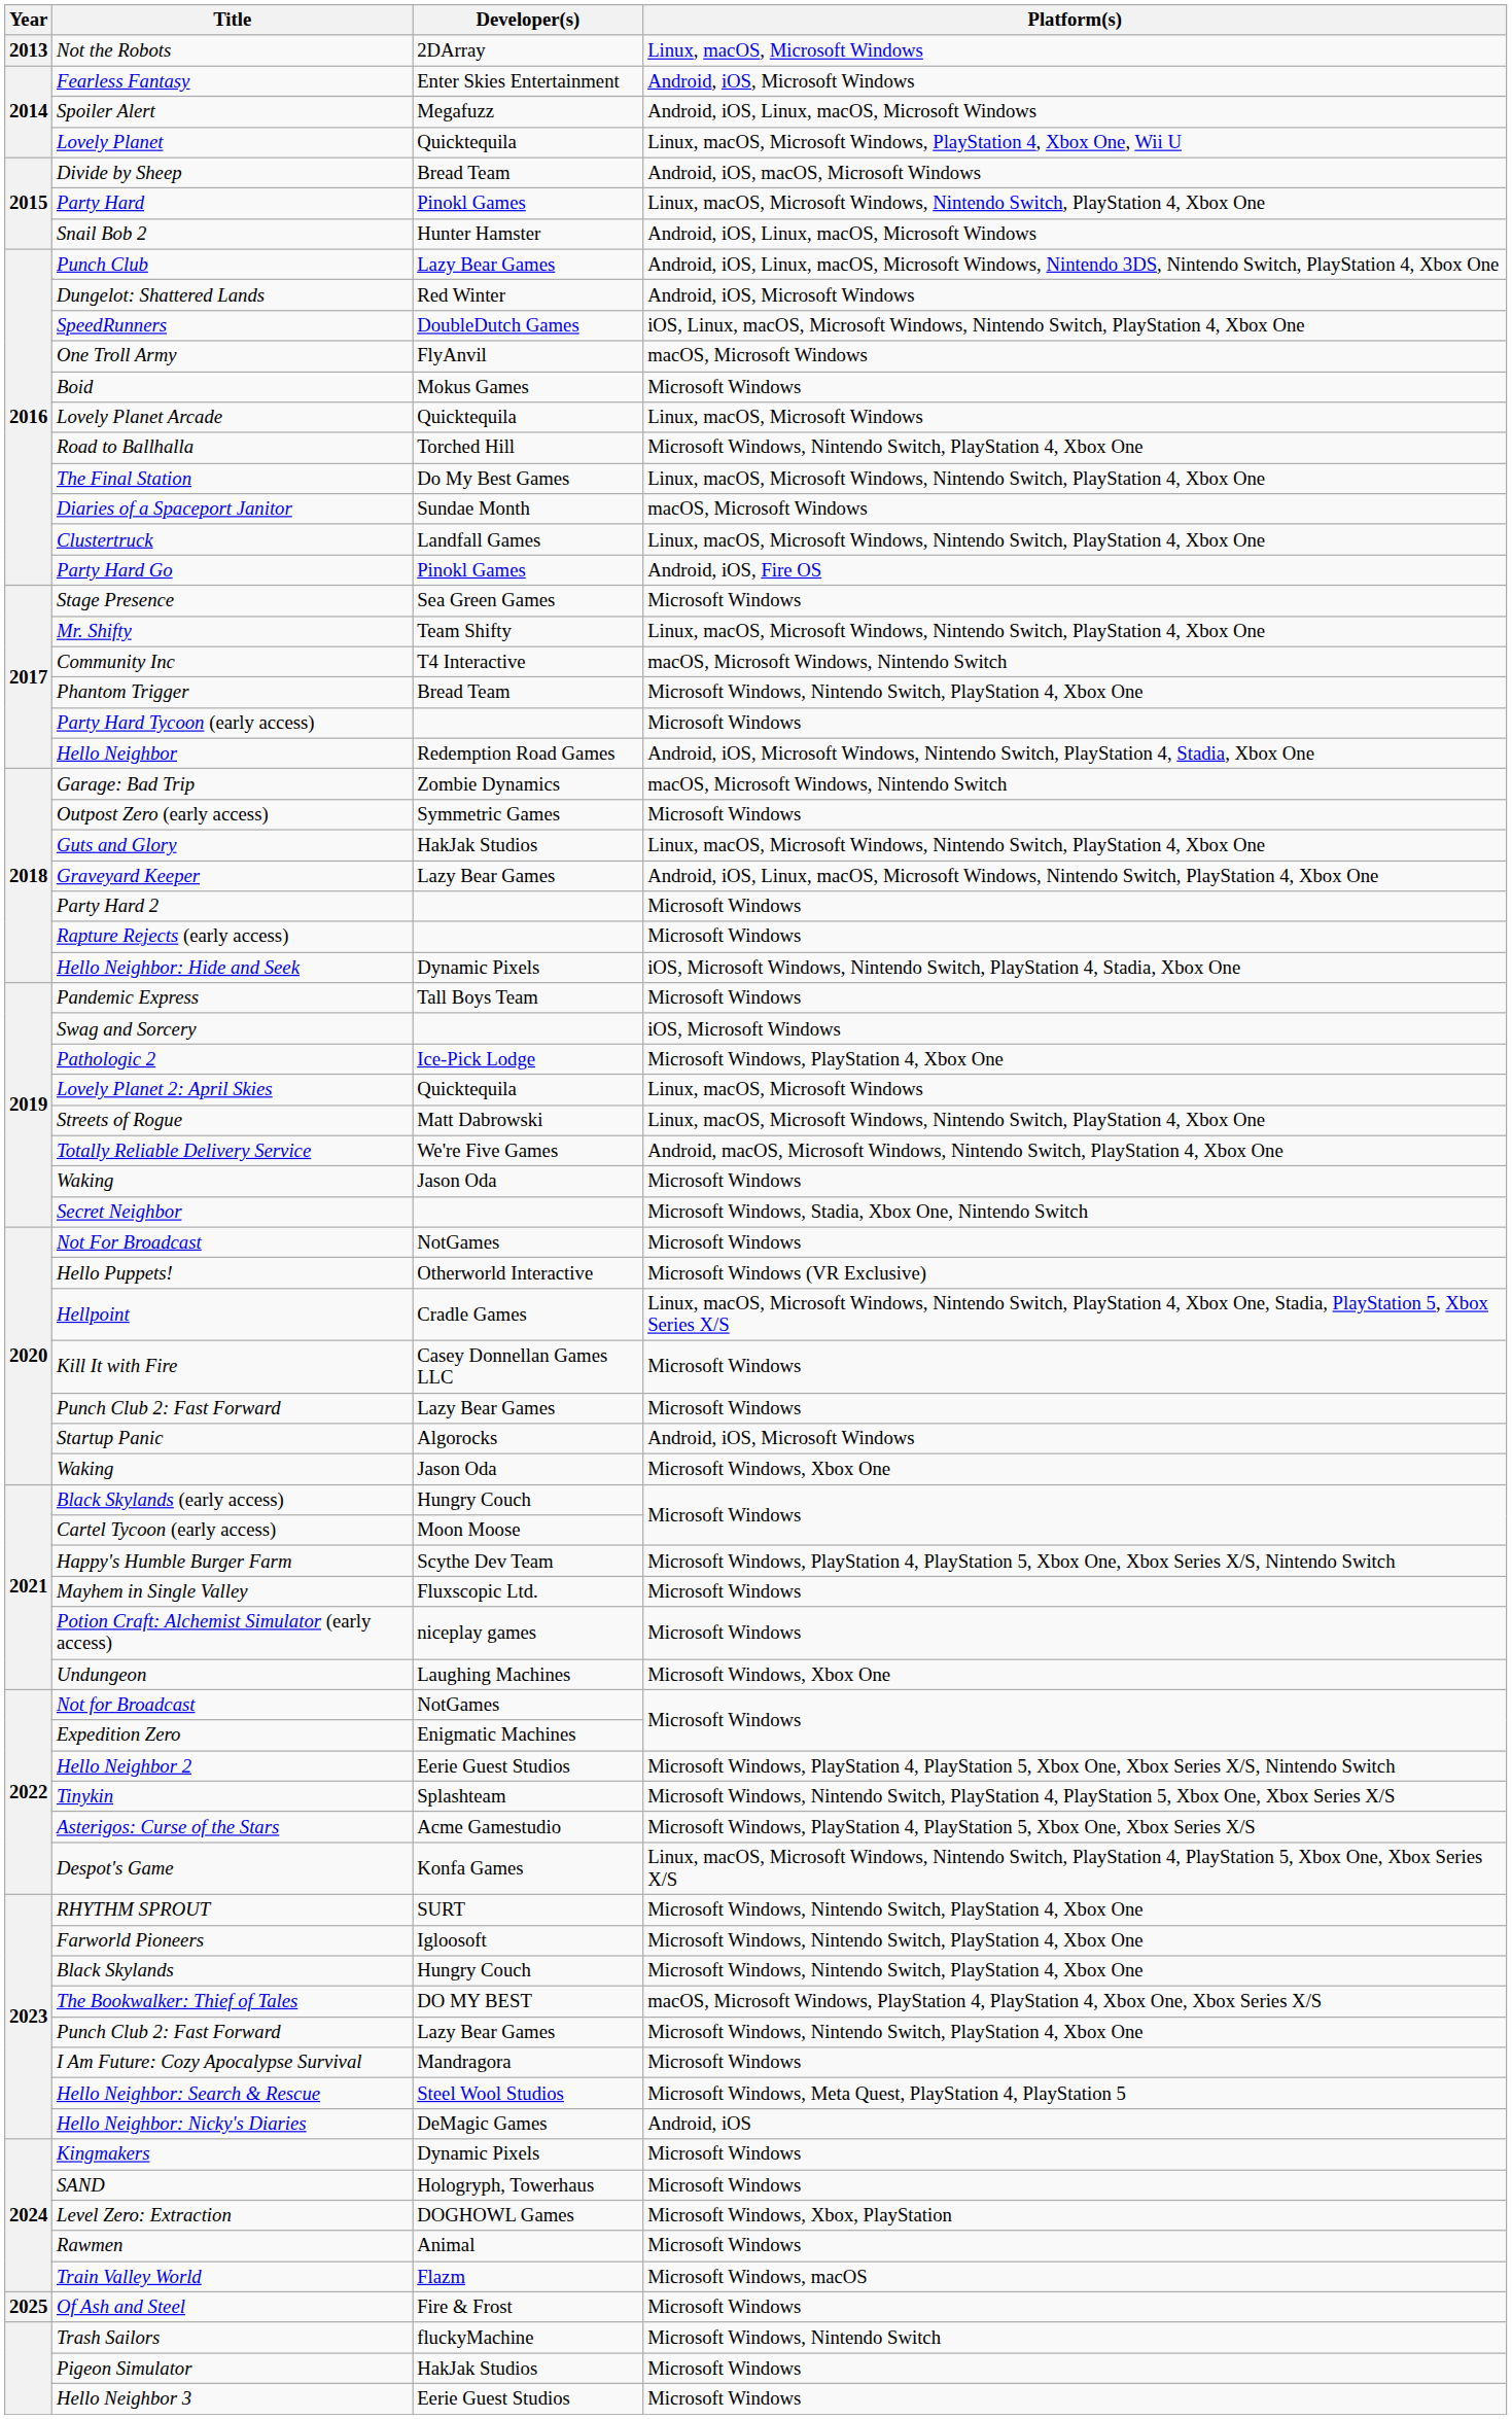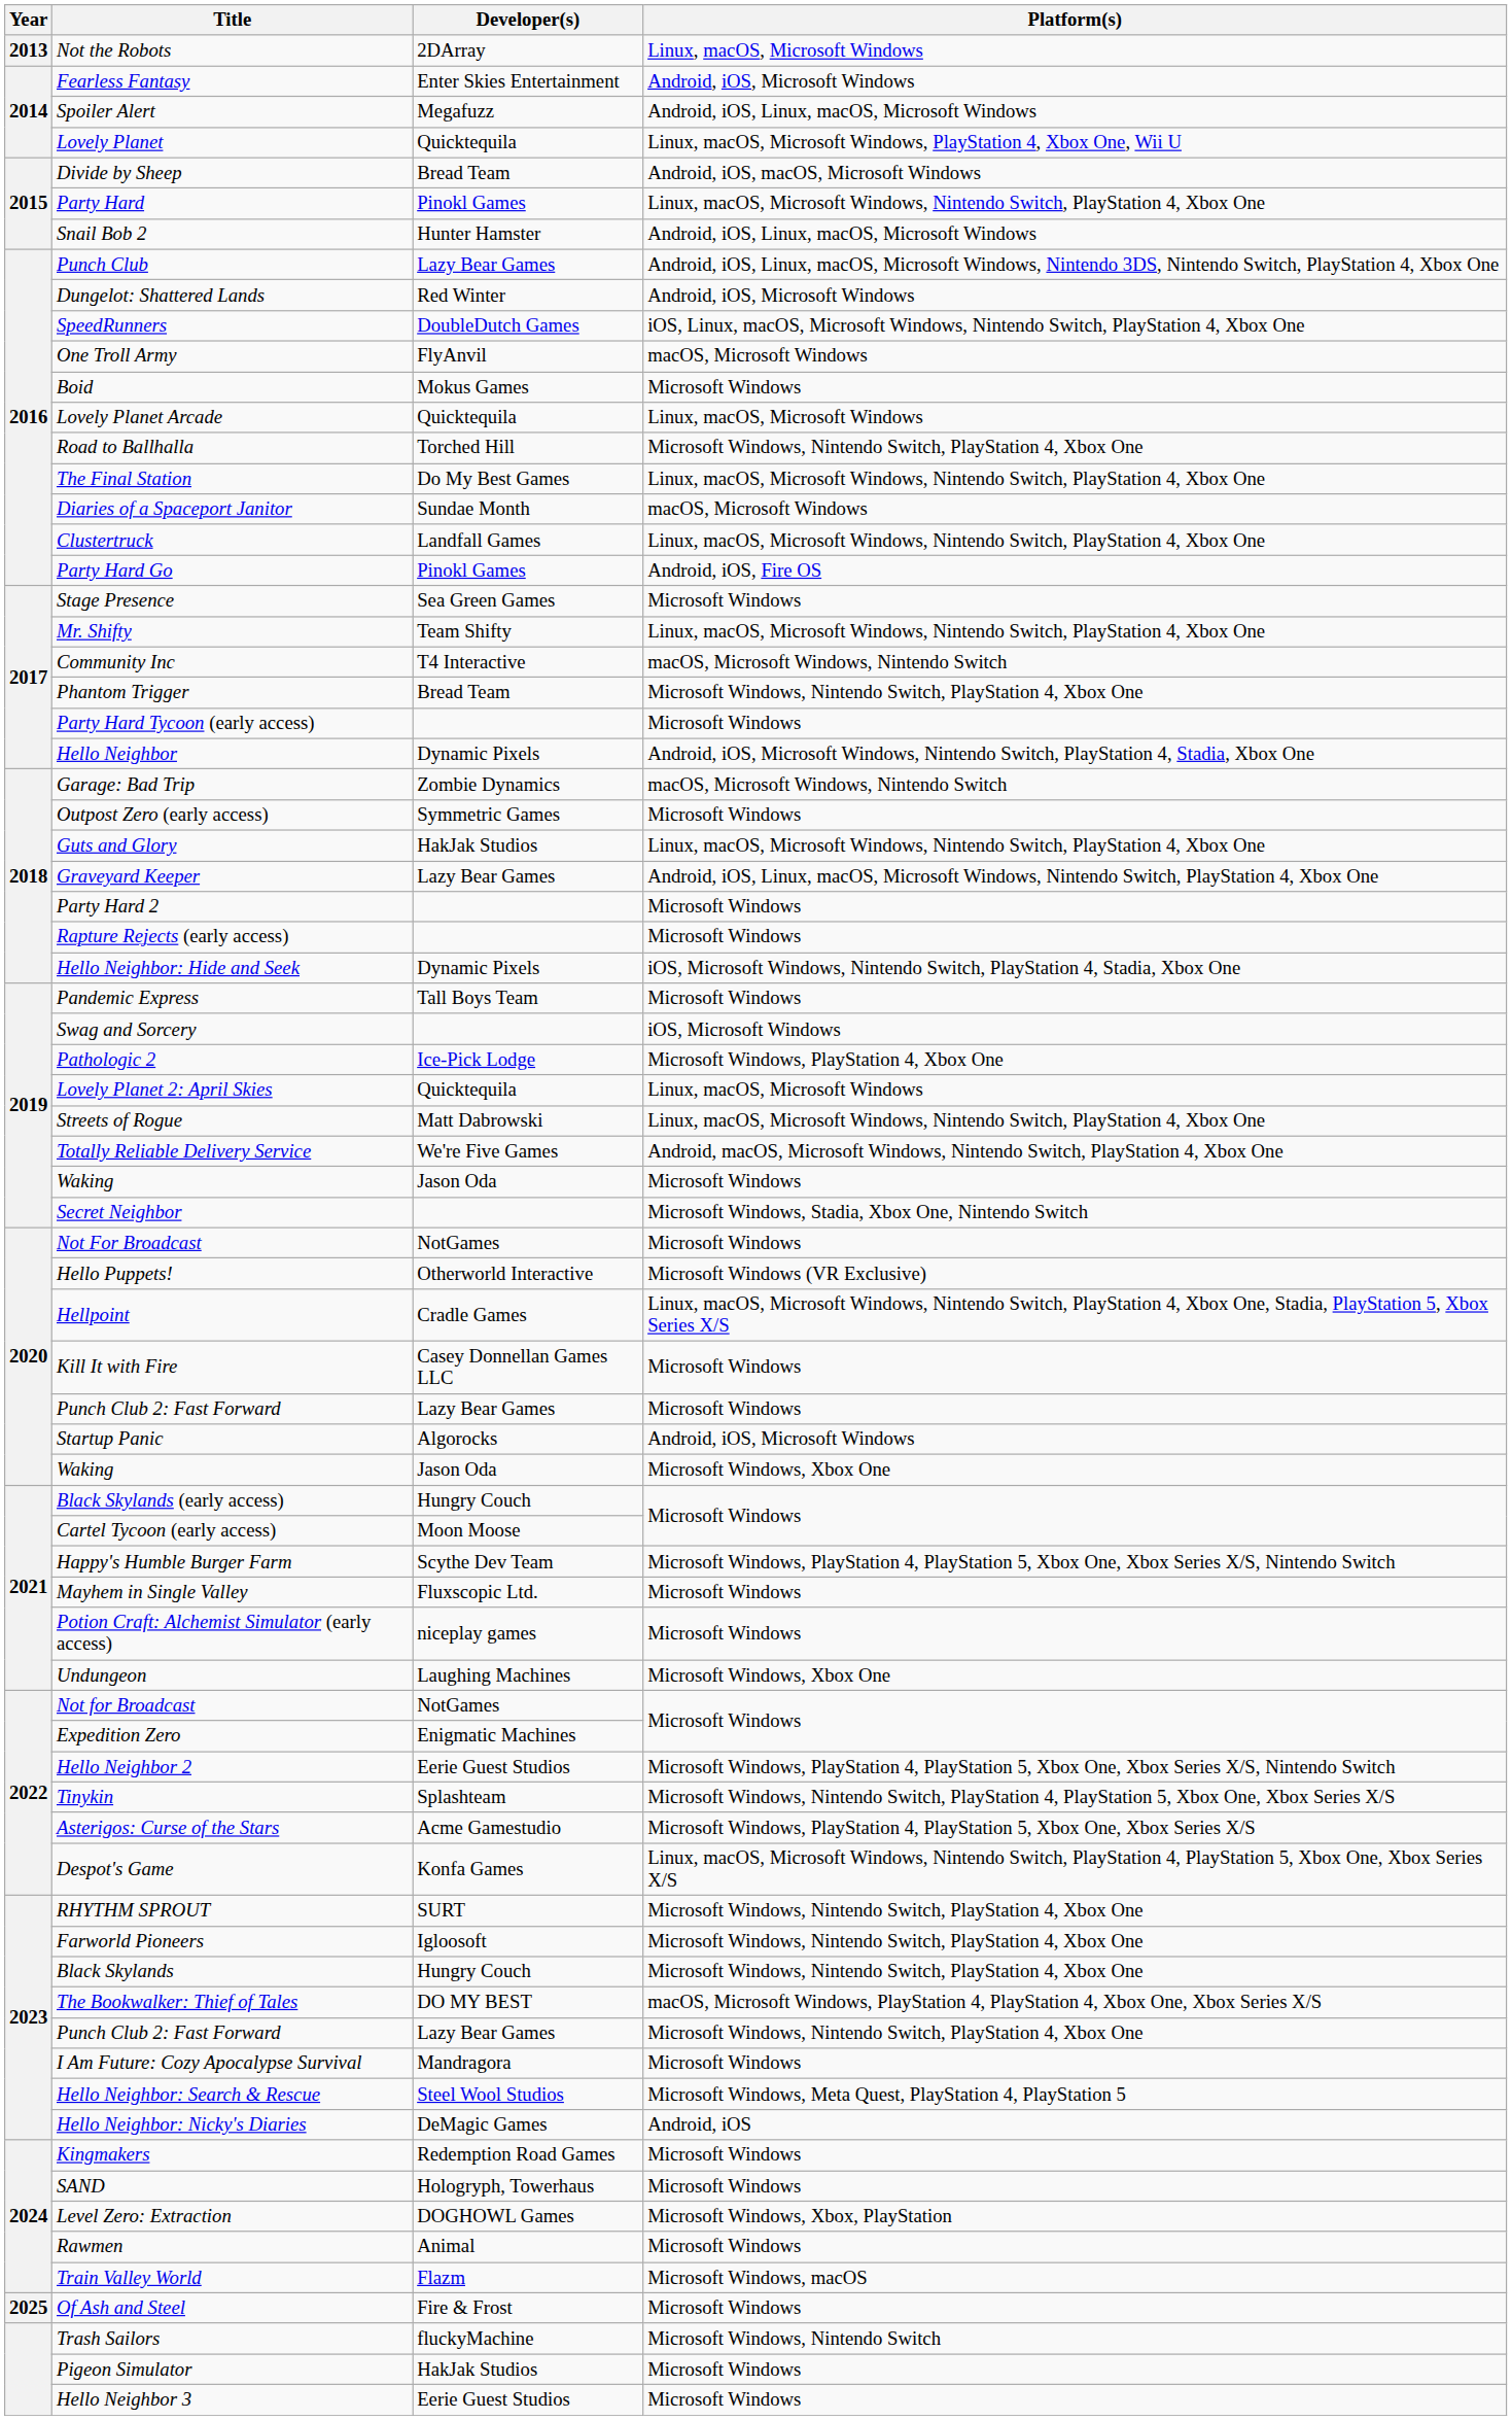Hello Neighbor | Developer(s): Redemption Road Games -> Dynamic Pixels
Kingmakers | Developer(s): Dynamic Pixels -> Redemption Road Games
